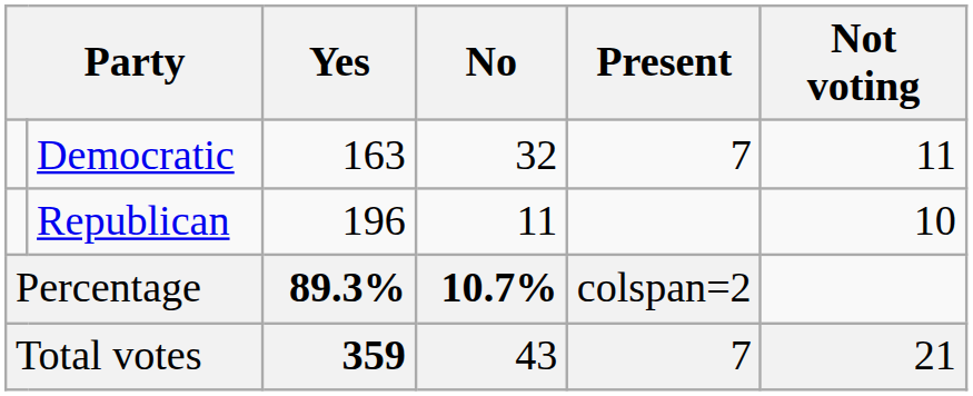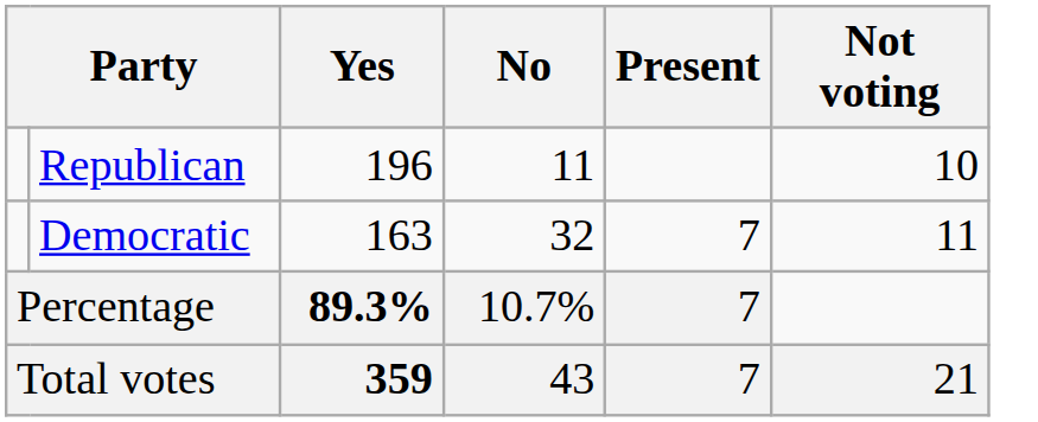rows swapped: Republican <-> Democratic
Percentage | No: bold -> normal
Percentage | Present: colspan=2 -> 7
